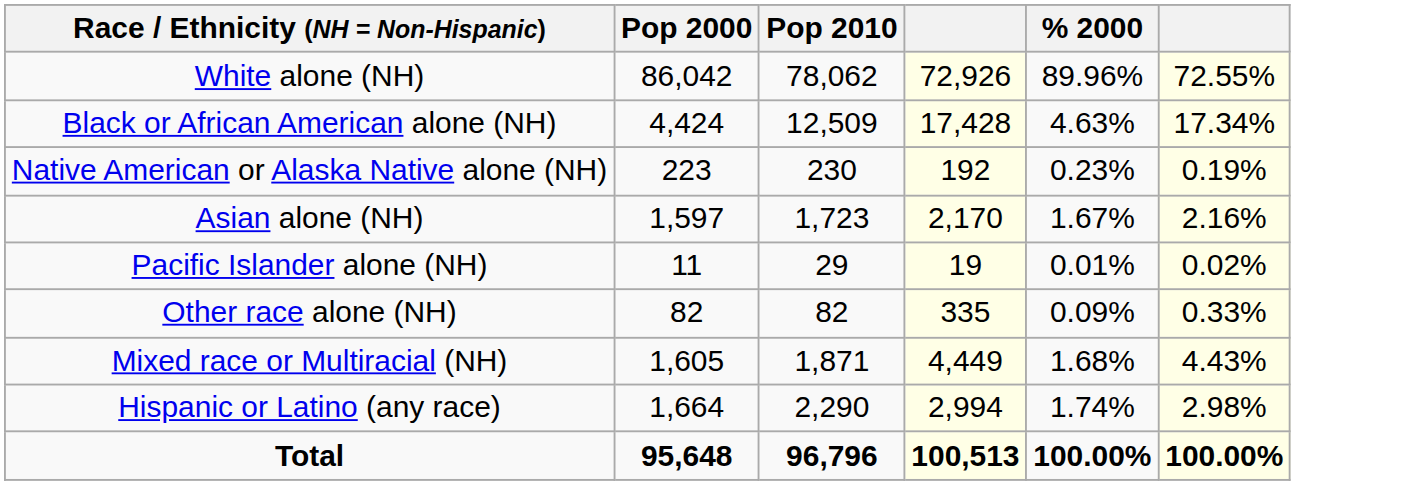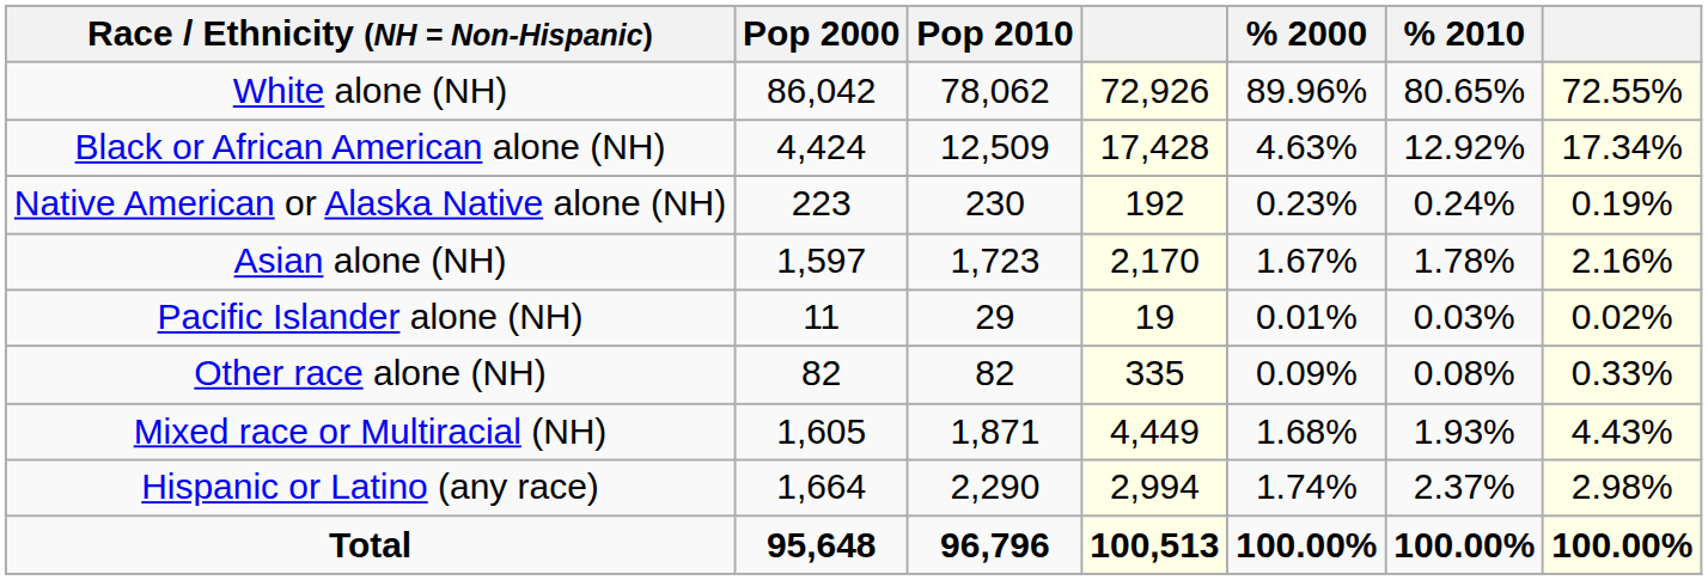+ column: % 2010 | 80.65% | 12.92% | 0.24% | 1.78% | 0.03% | 0.08% | 1.93% | 2.37% | 100.00%
